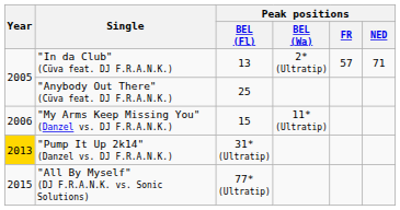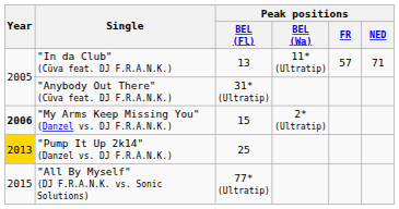"In da Club" (Cüva feat. DJ F.R.A.N.K.) | Peak positions / BEL (Wa): 2* (Ultratip) -> 11* (Ultratip)
"Anybody Out There" (Cüva feat. DJ F.R.A.N.K.) | Peak positions / BEL (Fl): 25 -> 31* (Ultratip)
"My Arms Keep Missing You" (Danzel vs. DJ F.R.A.N.K.) | Year: normal -> bold
"My Arms Keep Missing You" (Danzel vs. DJ F.R.A.N.K.) | Peak positions / BEL (Wa): 11* (Ultratip) -> 2* (Ultratip)
"Pump It Up 2k14" (Danzel vs. DJ F.R.A.N.K.) | Peak positions / BEL (Fl): 31* (Ultratip) -> 25
